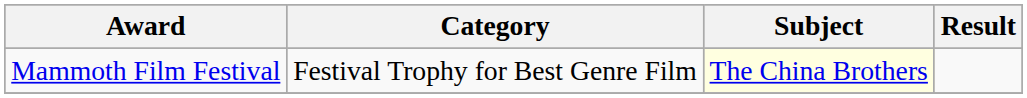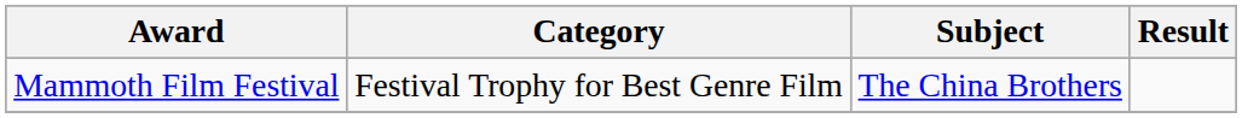Mammoth Film Festival | Subject: lightyellow background -> no background
